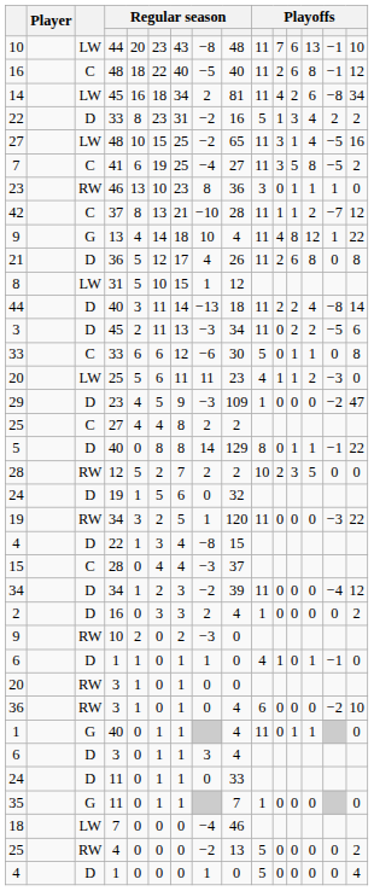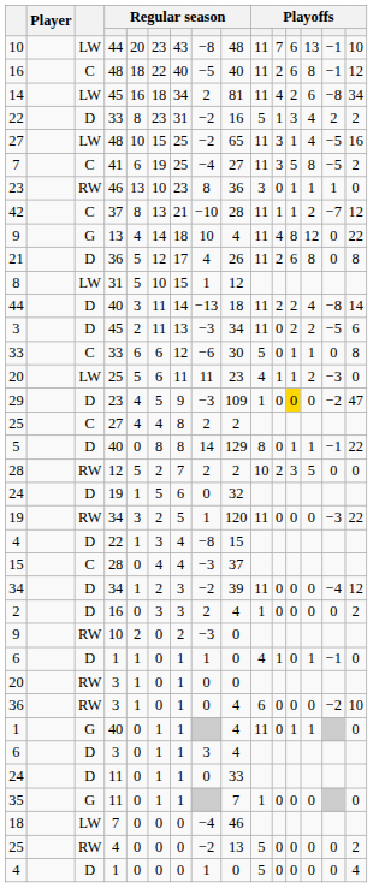9 / 13 | column 14: 1 -> 0
29 | column 12: no background -> gold background
